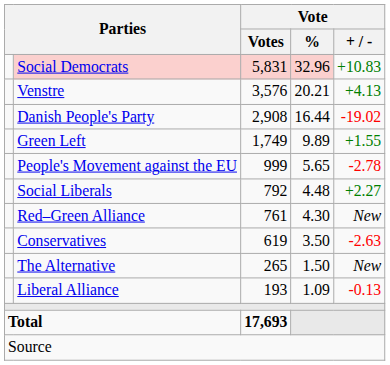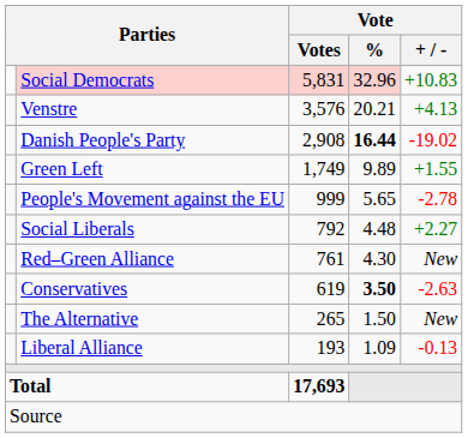Danish People's Party | Vote / %: normal -> bold
Conservatives | Vote / %: normal -> bold
